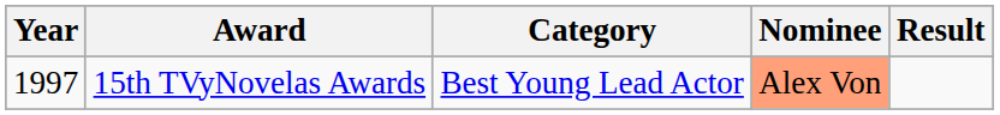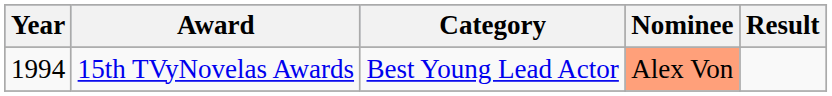15th TVyNovelas Awards | Year: 1997 -> 1994
